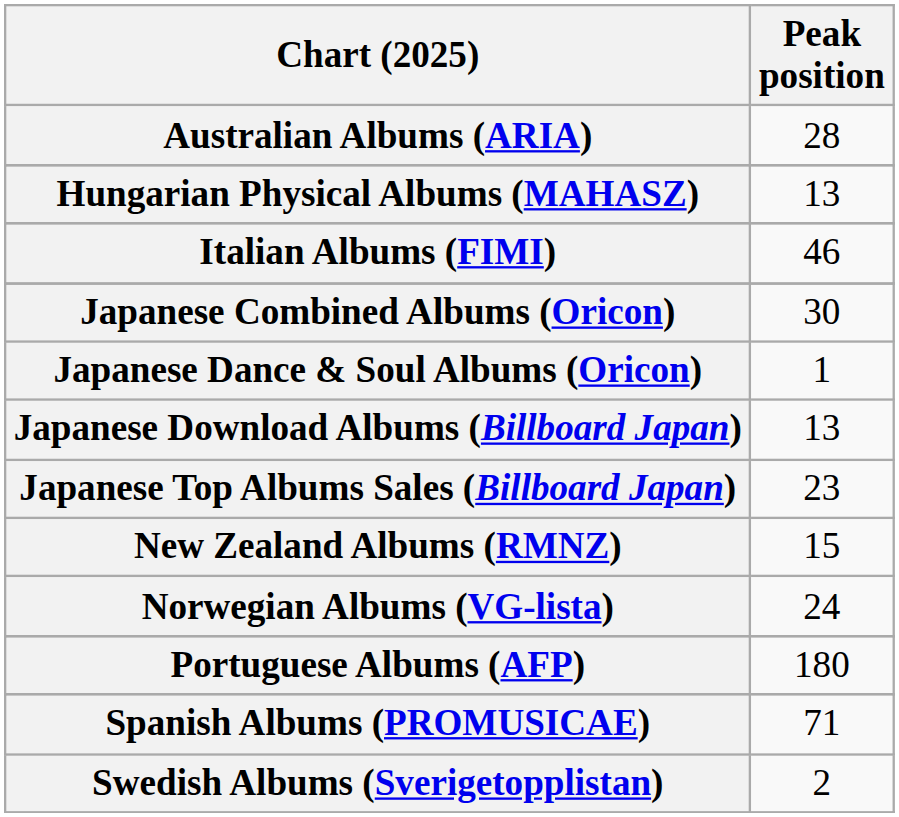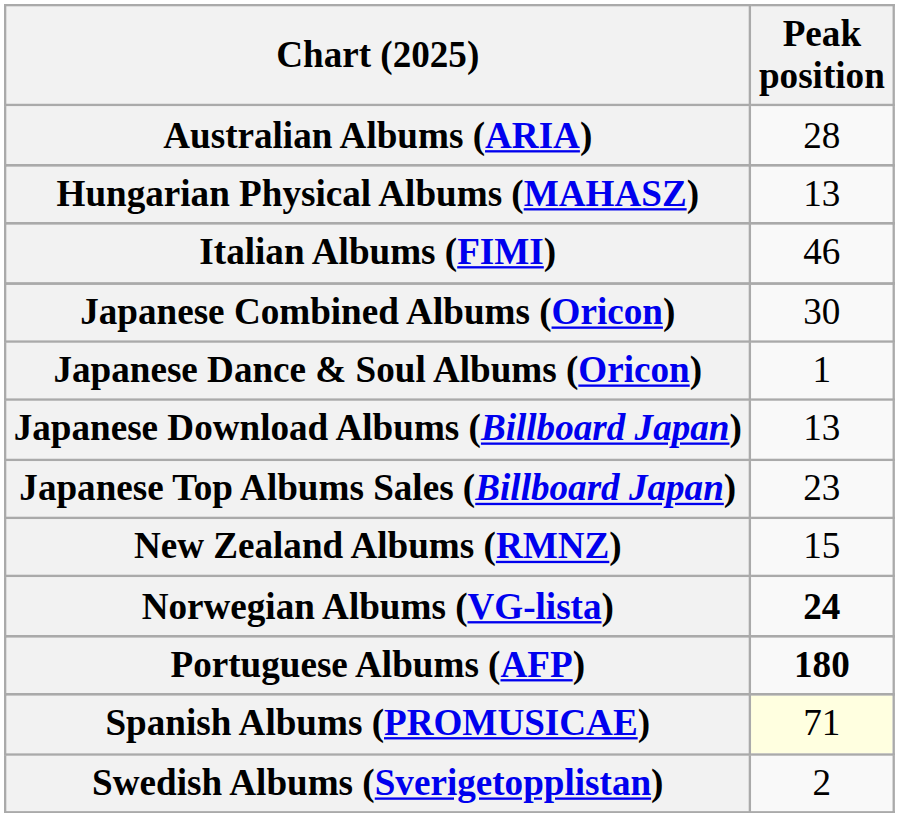Norwegian Albums (VG-lista) | Peak position: normal -> bold
Portuguese Albums (AFP) | Peak position: normal -> bold
Spanish Albums (PROMUSICAE) | Peak position: no background -> lightyellow background
